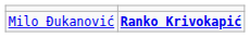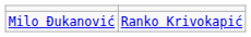Milo Đukanović | column 2: bold -> normal
